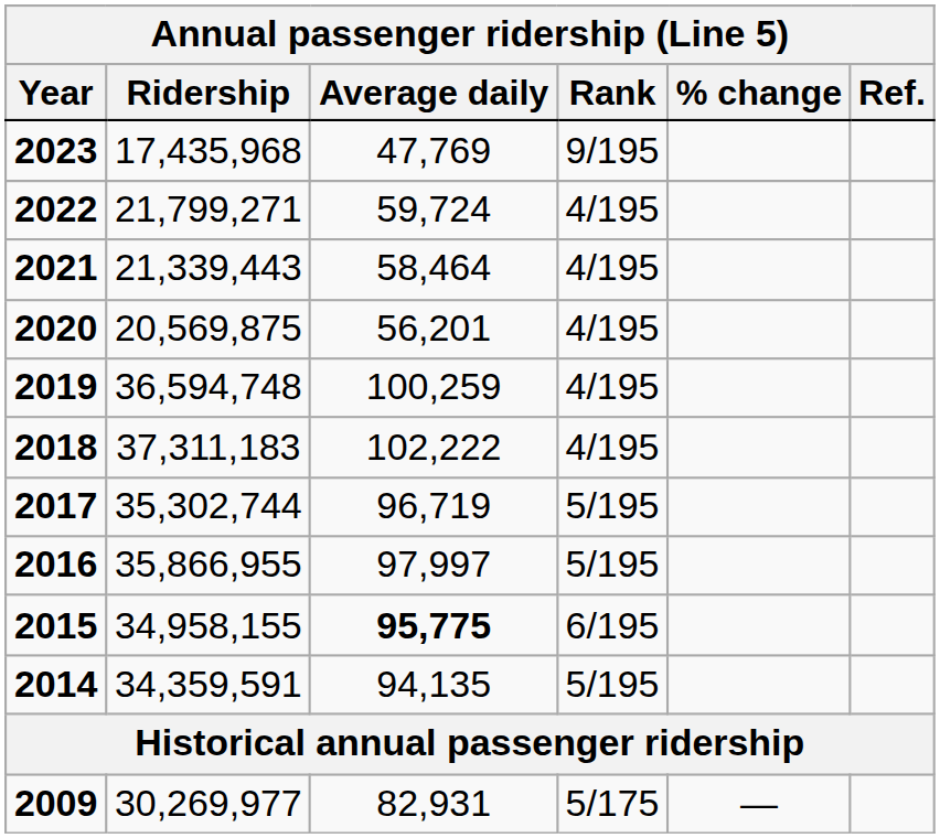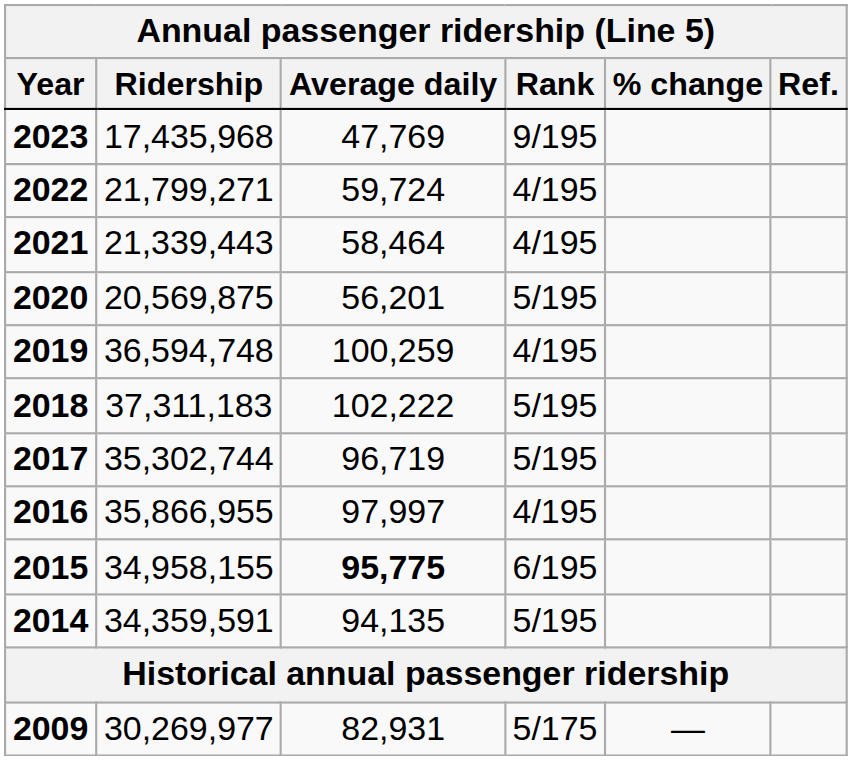2020 | Rank: 4/195 -> 5/195
2018 | Rank: 4/195 -> 5/195
2016 | Rank: 5/195 -> 4/195
